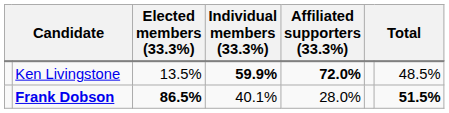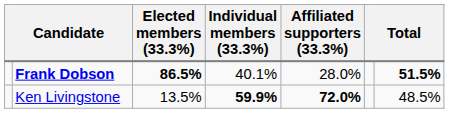rows swapped: Frank Dobson <-> Ken Livingstone
